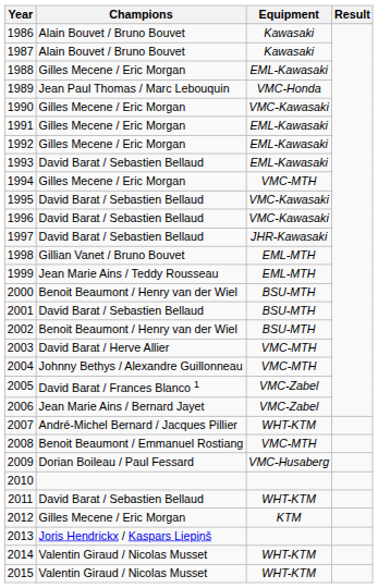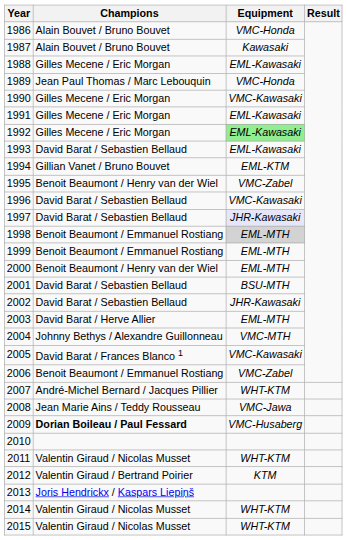1986 | Equipment: Kawasaki -> VMC-Honda
1992 | Equipment: no background -> lightgreen background
1994 | Champions: Gilles Mecene / Eric Morgan -> Gillian Vanet / Bruno Bouvet
1994 | Equipment: VMC-MTH -> EML-KTM
1995 | Champions: David Barat / Sebastien Bellaud -> Benoit Beaumont / Henry van der Wiel
1995 | Equipment: VMC-Kawasaki -> VMC-Zabel
1997 | Equipment: no background -> lavender background
1998 | Champions: Gillian Vanet / Bruno Bouvet -> Benoit Beaumont / Emmanuel Rostiang
1998 | Equipment: no background -> lightgrey background
1999 | Champions: Jean Marie Ains / Teddy Rousseau -> Benoit Beaumont / Emmanuel Rostiang
2000 | Equipment: BSU-MTH -> EML-MTH
2002 | Champions: Benoit Beaumont / Henry van der Wiel -> David Barat / Sebastien Bellaud
2002 | Equipment: BSU-MTH -> JHR-Kawasaki
2003 | Equipment: VMC-MTH -> EML-MTH
2005 | Equipment: VMC-Zabel -> VMC-Kawasaki
2006 | Champions: Jean Marie Ains / Bernard Jayet -> Benoit Beaumont / Emmanuel Rostiang
2008 | Champions: Benoit Beaumont / Emmanuel Rostiang -> Jean Marie Ains / Teddy Rousseau
2008 | Equipment: VMC-MTH -> VMC-Jawa
2009 | Champions: normal -> bold
2011 | Champions: David Barat / Sebastien Bellaud -> Valentin Giraud / Nicolas Musset
2012 | Champions: Gilles Mecene / Eric Morgan -> Valentin Giraud / Bertrand Poirier
